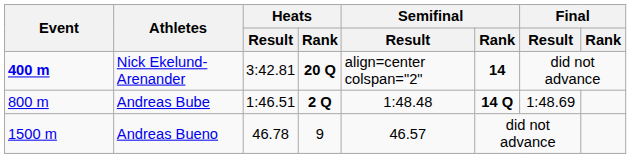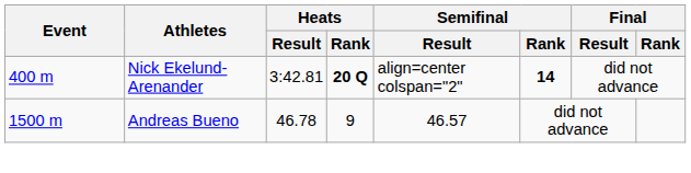Nick Ekelund-Arenander | Event: bold -> normal
- row: 800 m | Andreas Bube | 1:46.51 | 2 Q | 1:48.48 | 14 Q | 1:48.69
